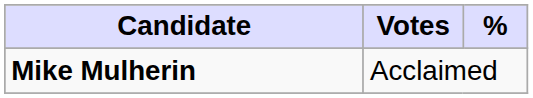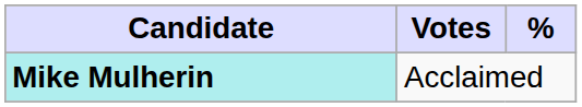Mike Mulherin | Candidate: no background -> paleturquoise background
